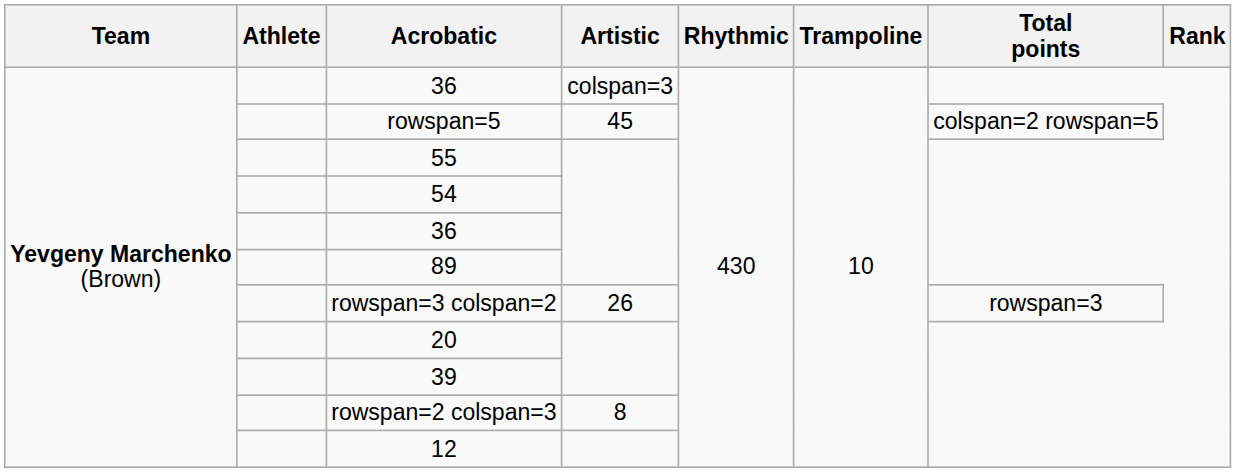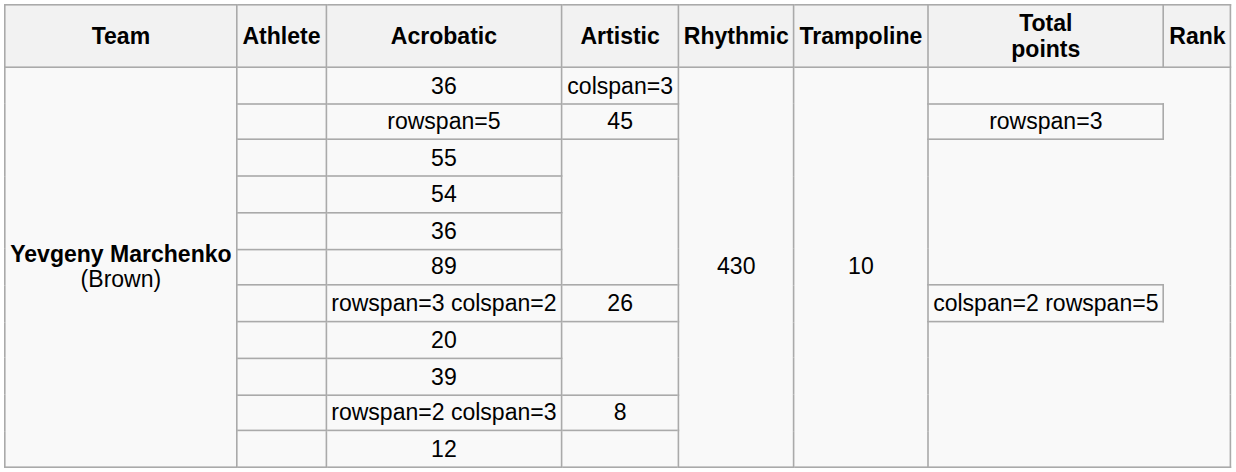rowspan=5 | Total points: colspan=2 rowspan=5 -> rowspan=3
rowspan=3 colspan=2 | Total points: rowspan=3 -> colspan=2 rowspan=5
